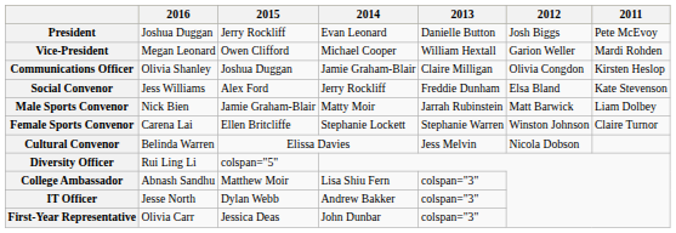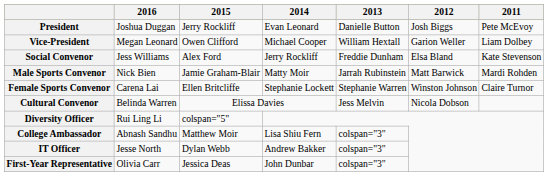Vice-President | 2011: Mardi Rohden -> Liam Dolbey
- row: Communications Officer | Olivia Shanley | Joshua Duggan | Jamie Graham-Blair | Claire Milligan | Olivia Congdon | Kirsten Heslop
Male Sports Convenor | 2011: Liam Dolbey -> Mardi Rohden
